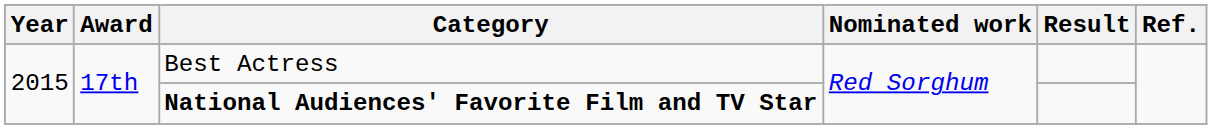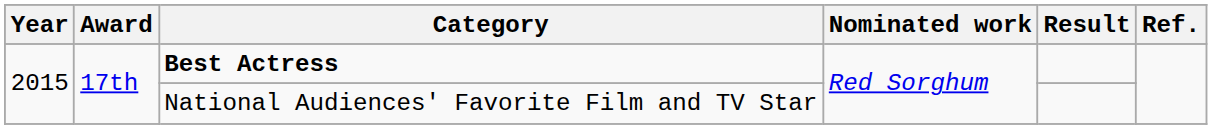Best Actress | Category: normal -> bold
National Audiences' Favorite Film and TV Star | Category: bold -> normal
